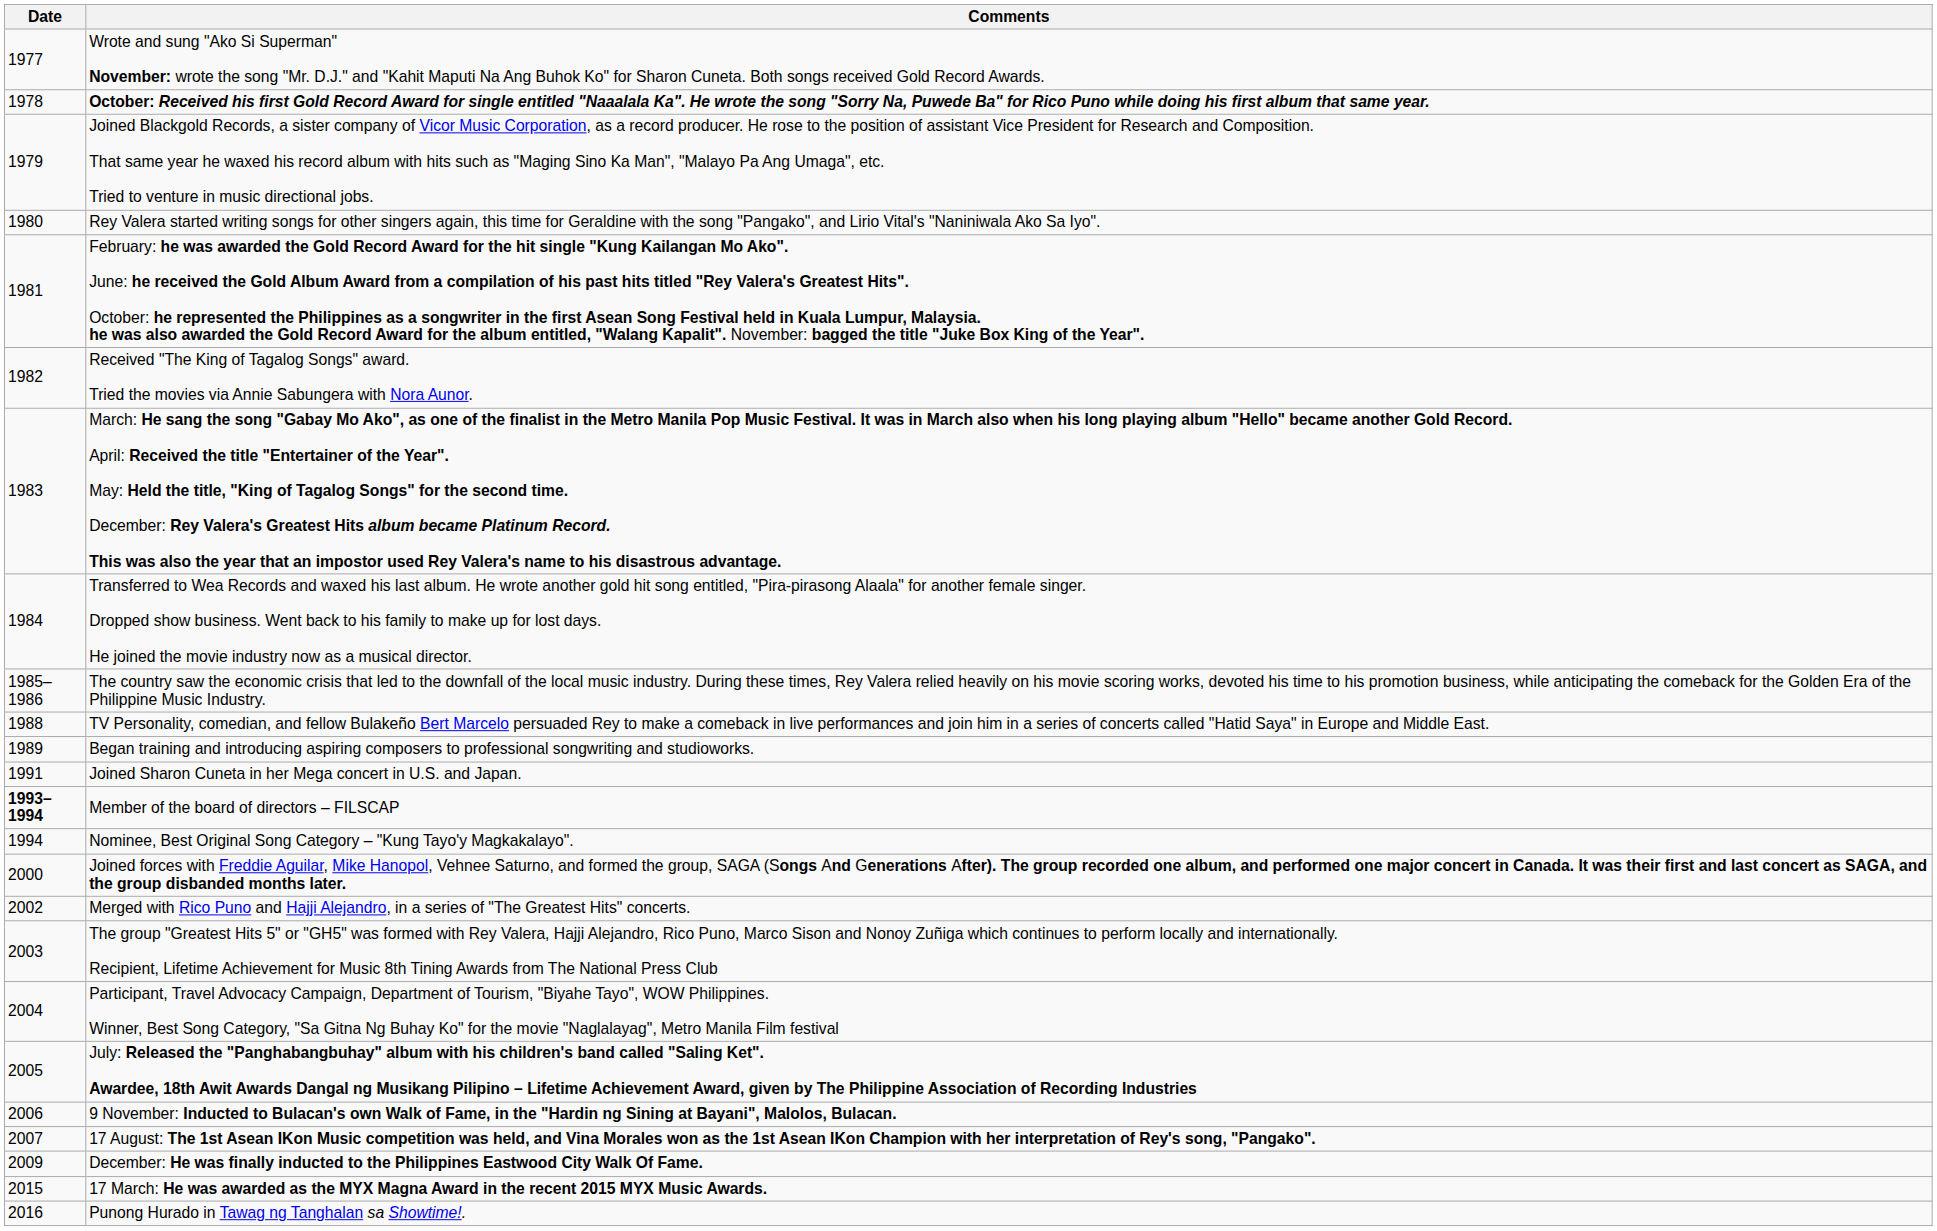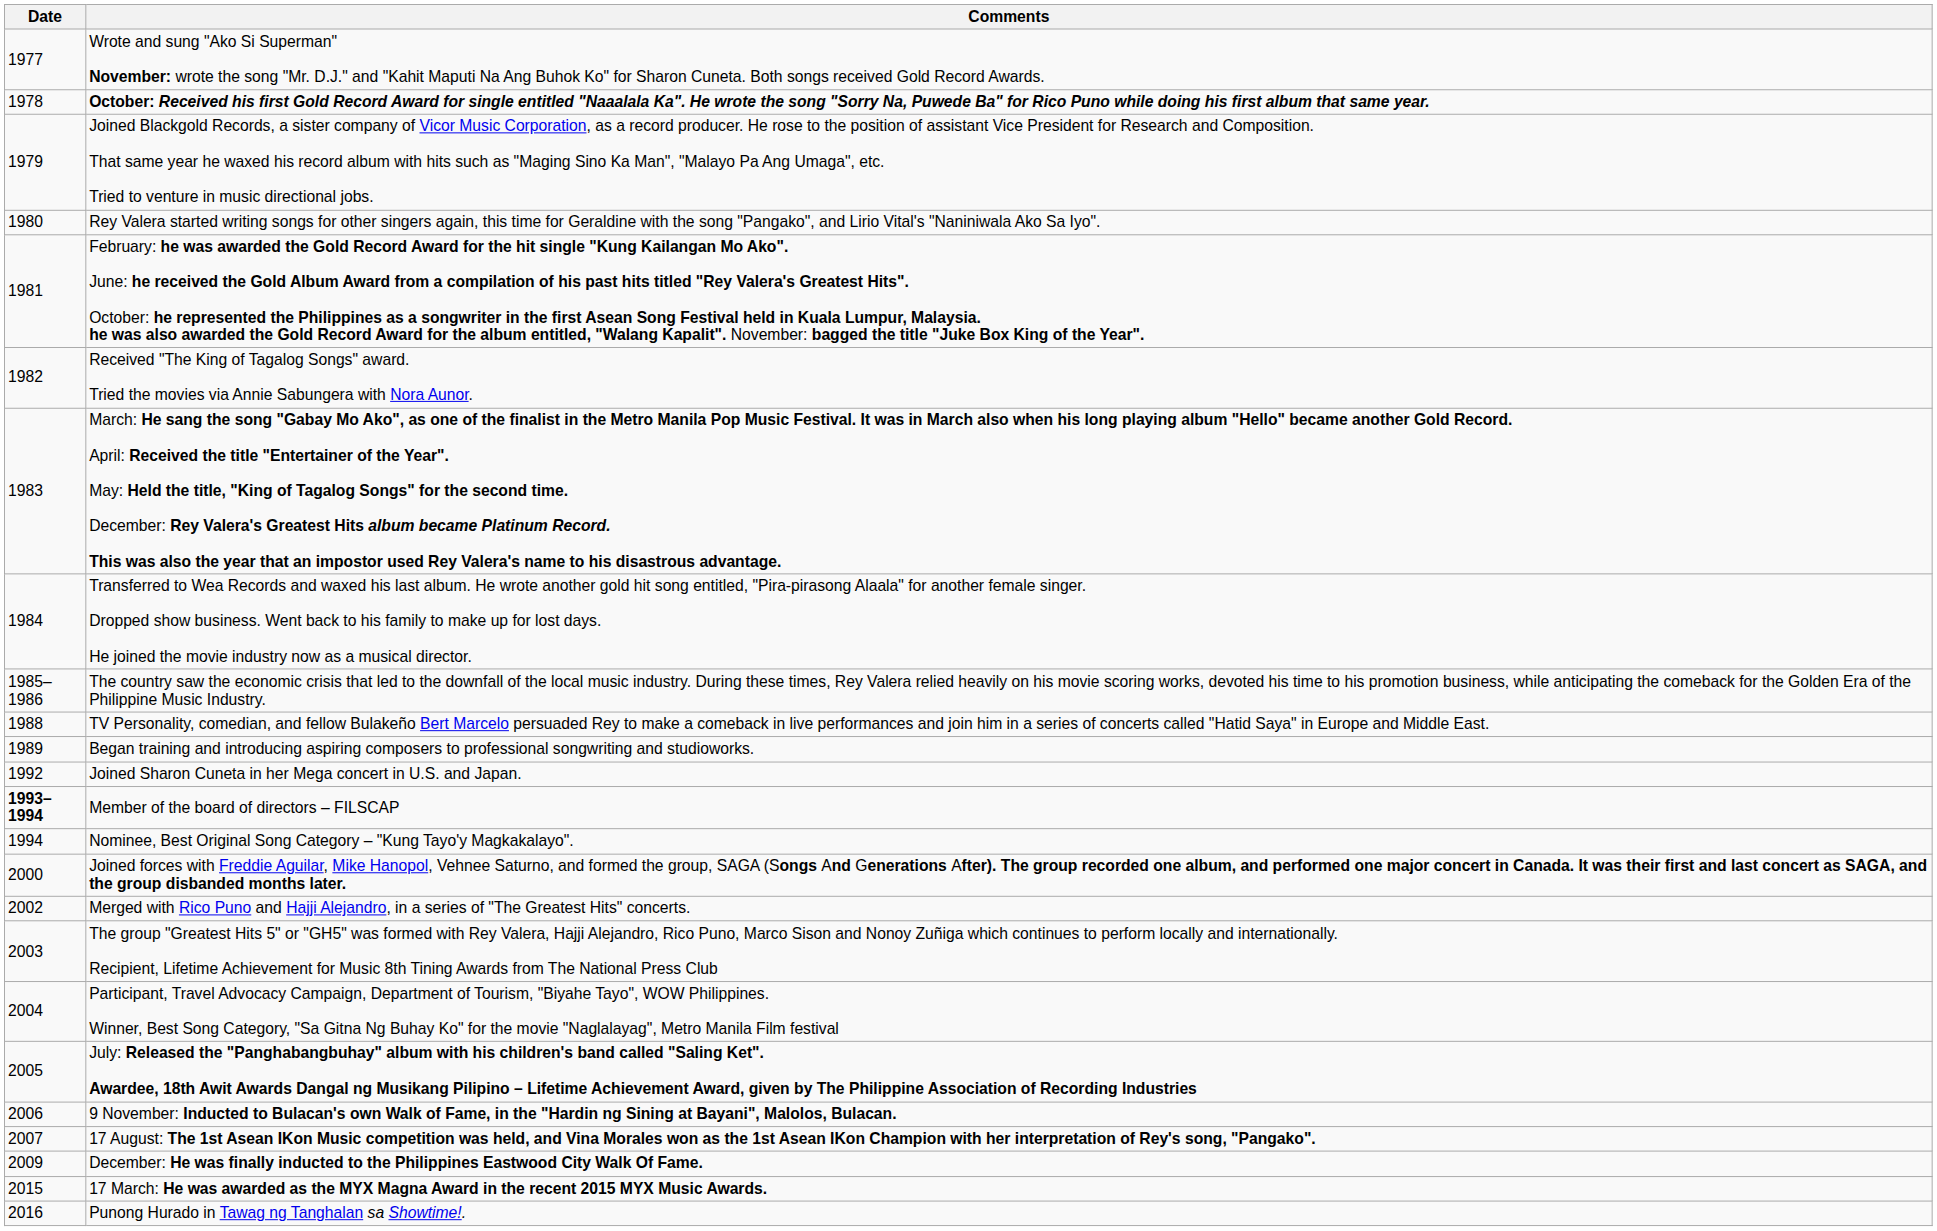Joined Sharon Cuneta in her Mega concert in U.S. and Japan. | Date: 1991 -> 1992
